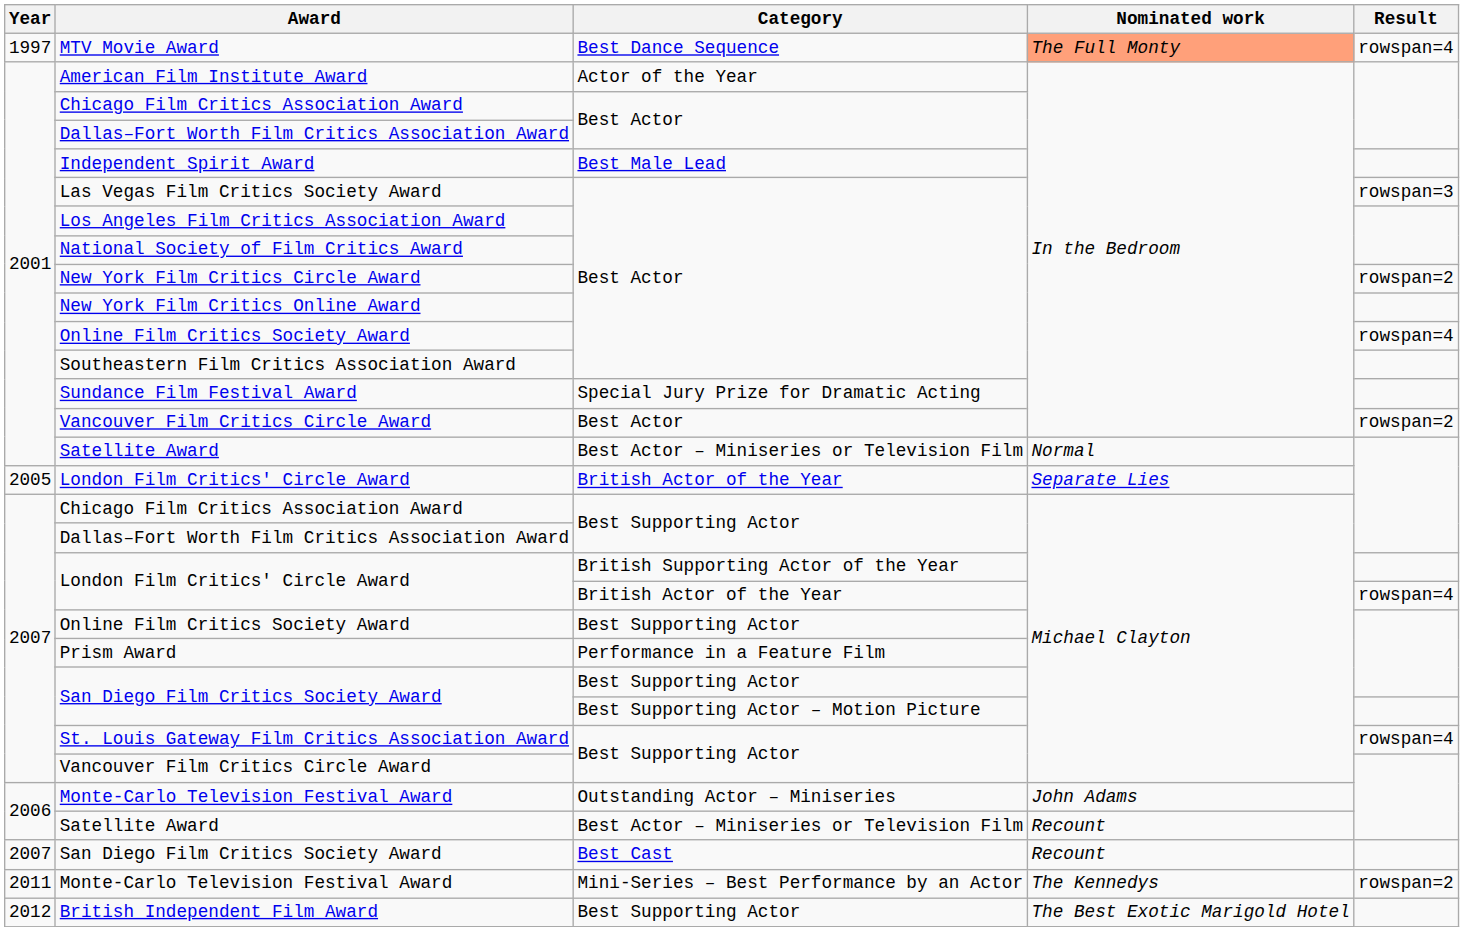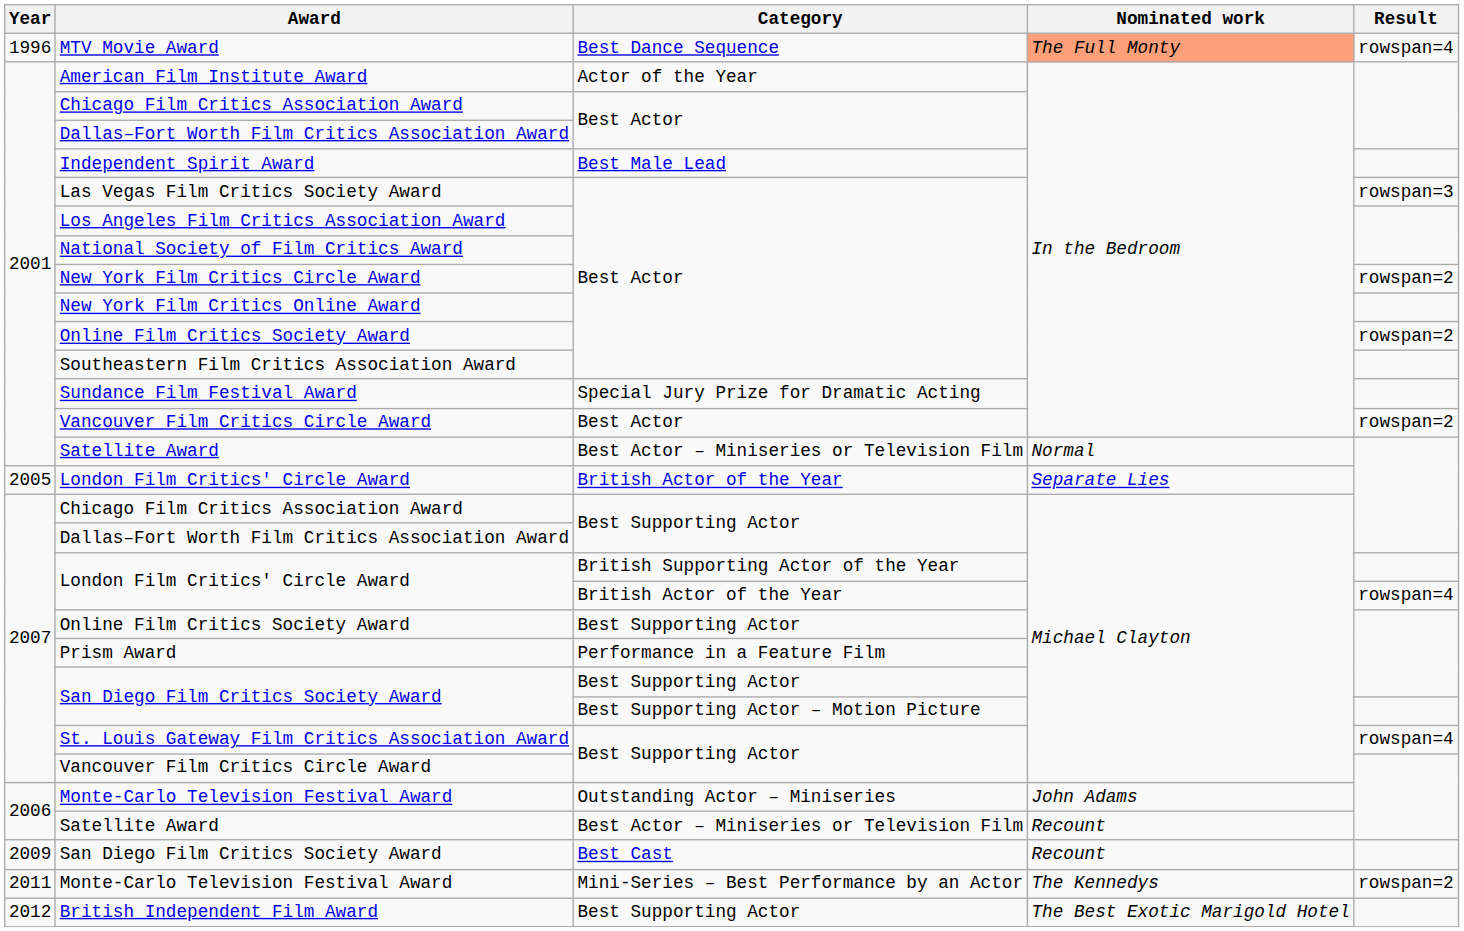MTV Movie Award | Year: 1997 -> 1996
Online Film Critics Society Award / Best Actor | Result: rowspan=4 -> rowspan=2
San Diego Film Critics Society Award / Best Cast | Year: 2007 -> 2009
